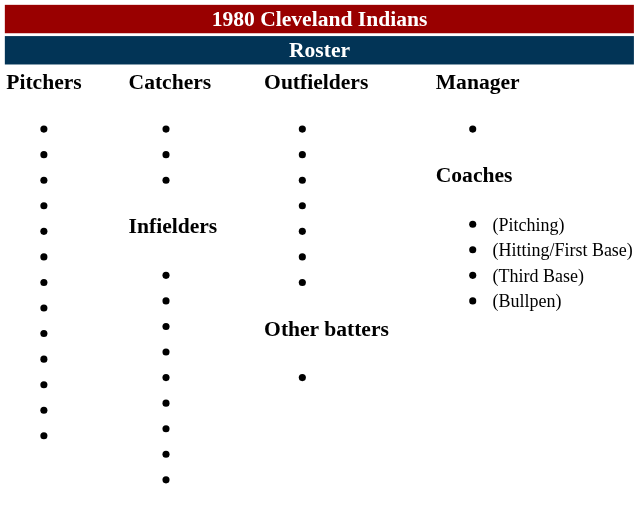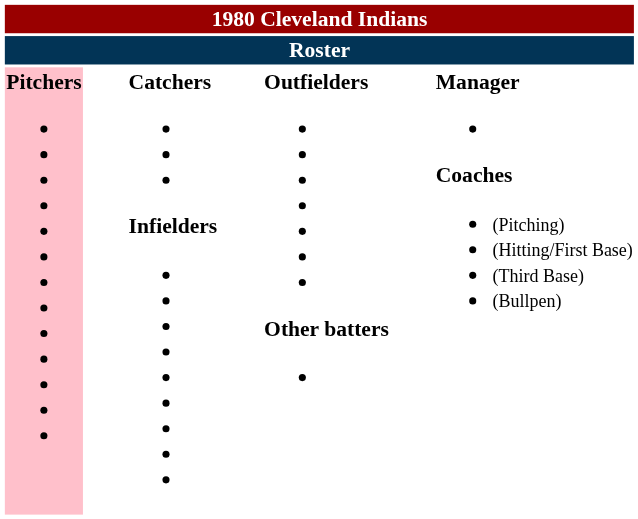Pitchers | column 1: no background -> pink background
